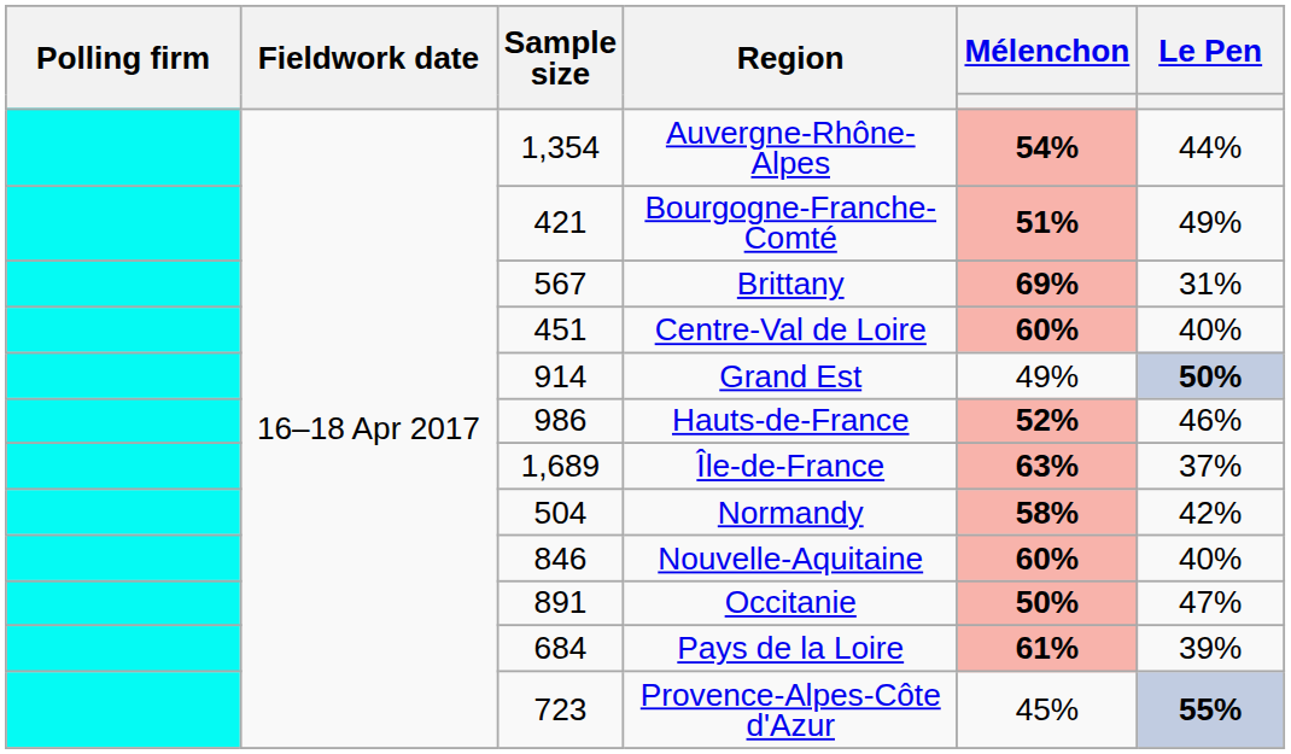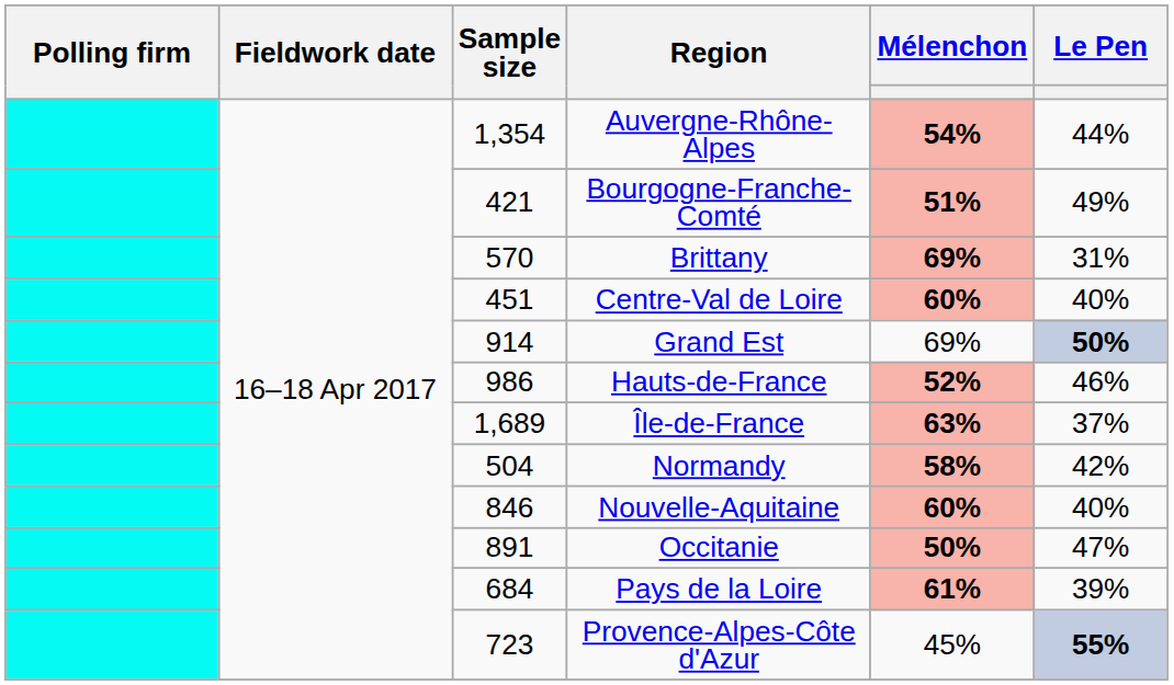Brittany | Sample size: 567 -> 570
Grand Est | Mélenchon: 49% -> 69%
